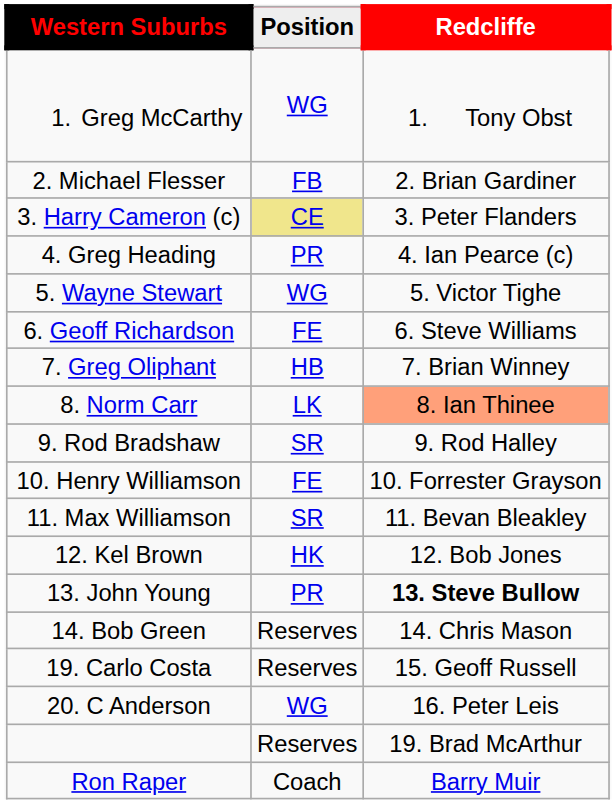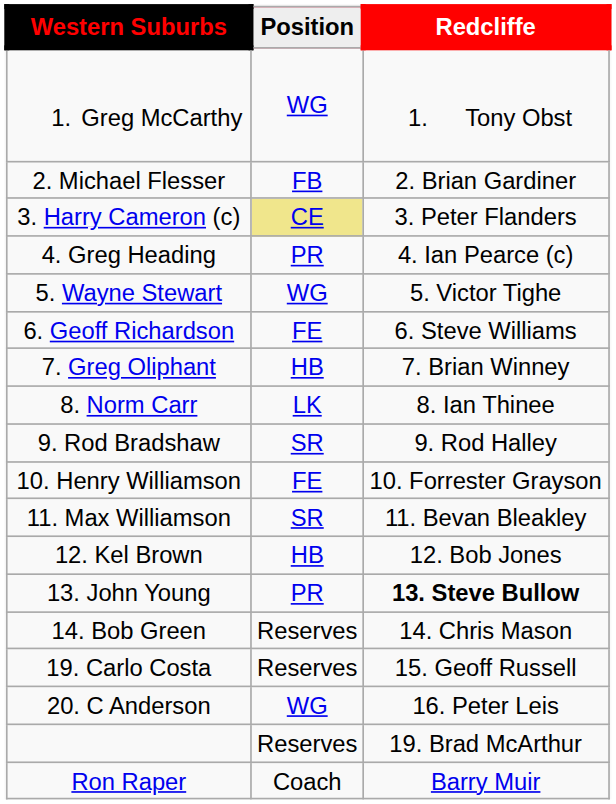8. Norm Carr | Redcliffe: lightsalmon background -> no background
12. Kel Brown | Position: HK -> HB
